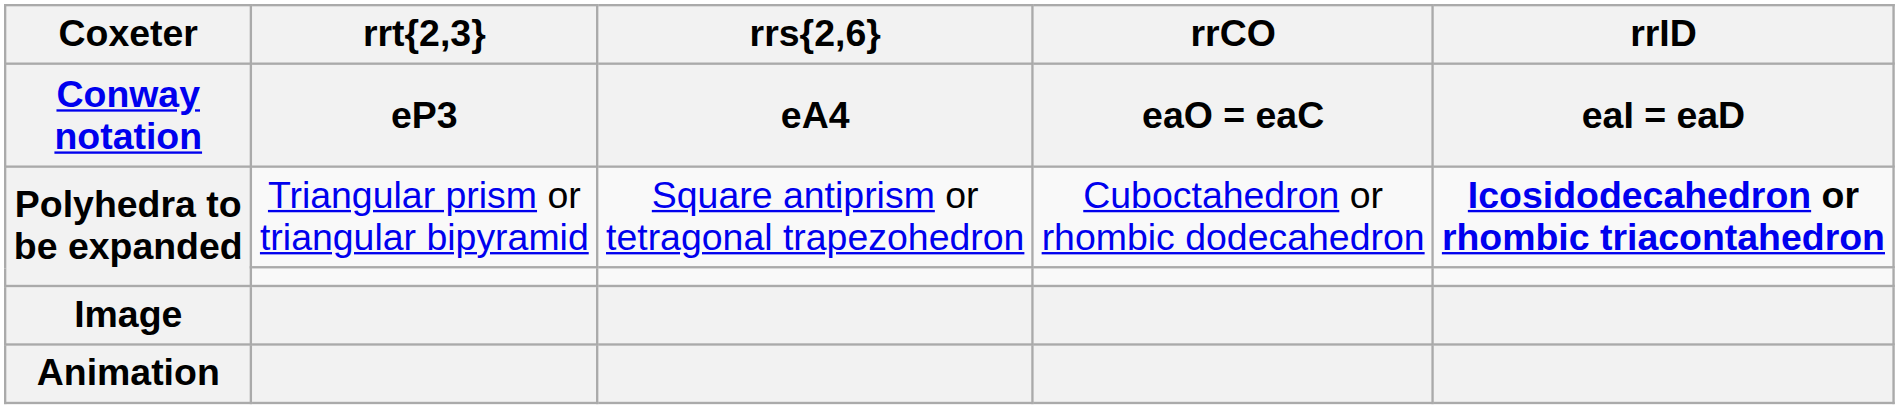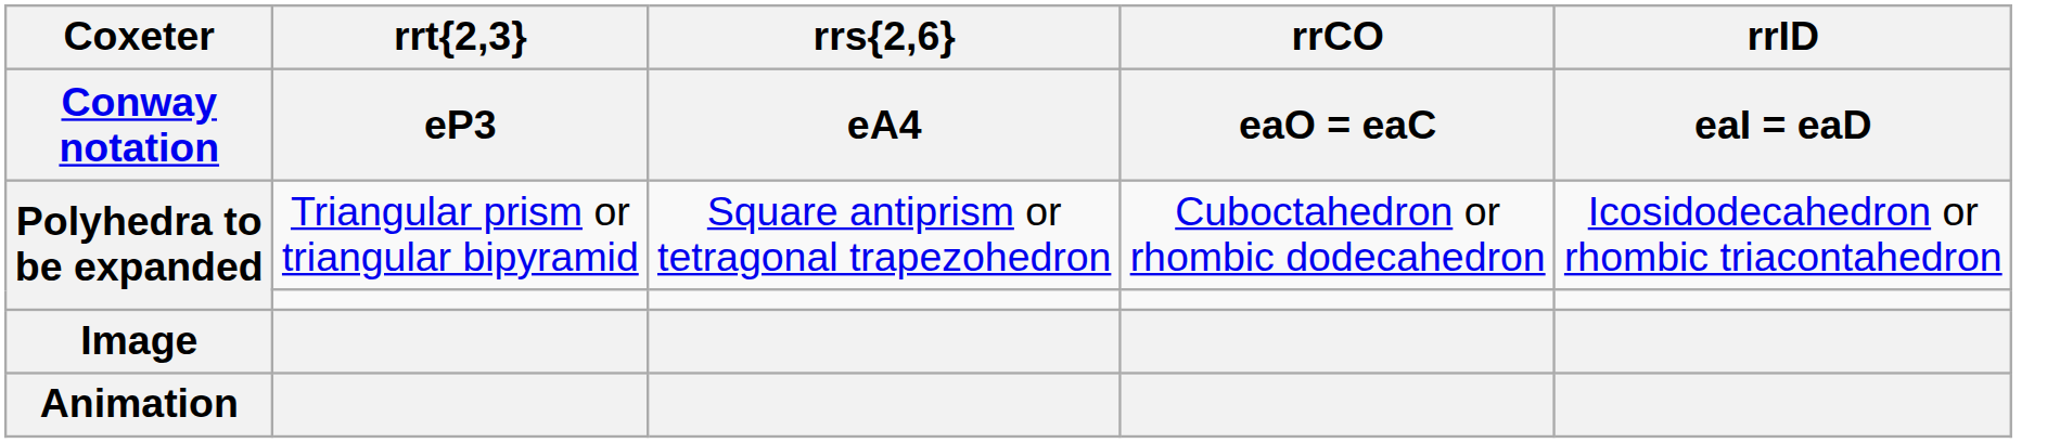Triangular prism or triangular bipyramid | rrID / eaI = eaD: bold -> normal
